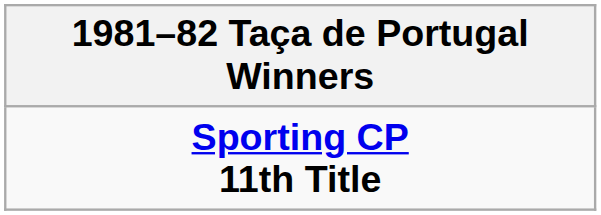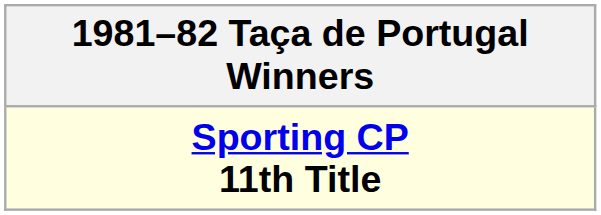row 2 | column 1: no background -> lightyellow background
